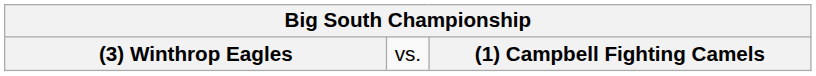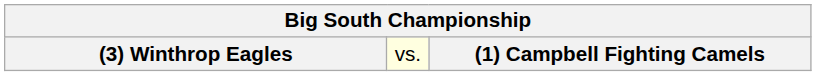(3) Winthrop Eagles | column 2: no background -> lightyellow background
